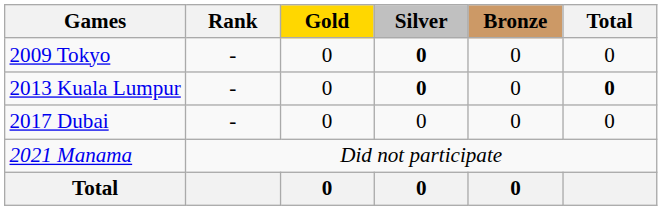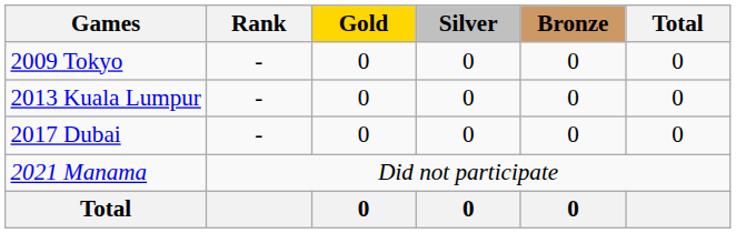2009 Tokyo | Silver: bold -> normal
2013 Kuala Lumpur | Silver: bold -> normal
2013 Kuala Lumpur | Total: bold -> normal
